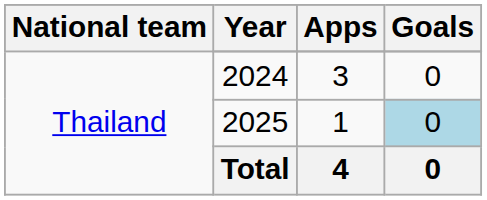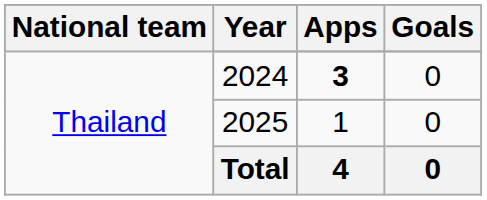2024 | Apps: normal -> bold
2025 | Goals: lightblue background -> no background
